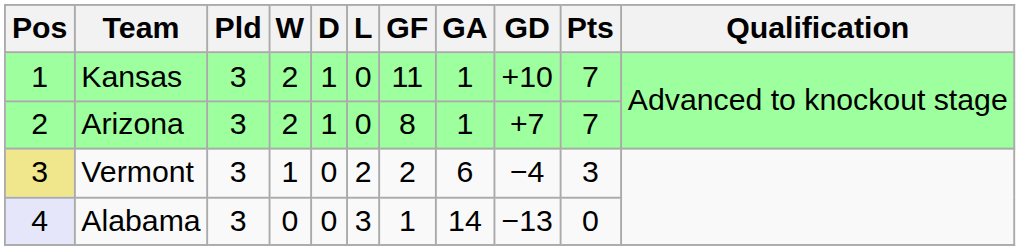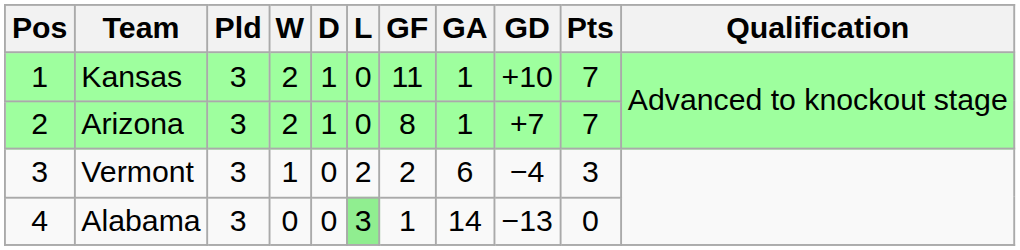Vermont | Pos: khaki background -> no background
Alabama | Pos: lavender background -> no background
Alabama | L: no background -> lightgreen background
